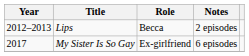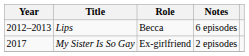Lips | Notes: 2 episodes -> 6 episodes
My Sister Is So Gay | Notes: 6 episodes -> 2 episodes
